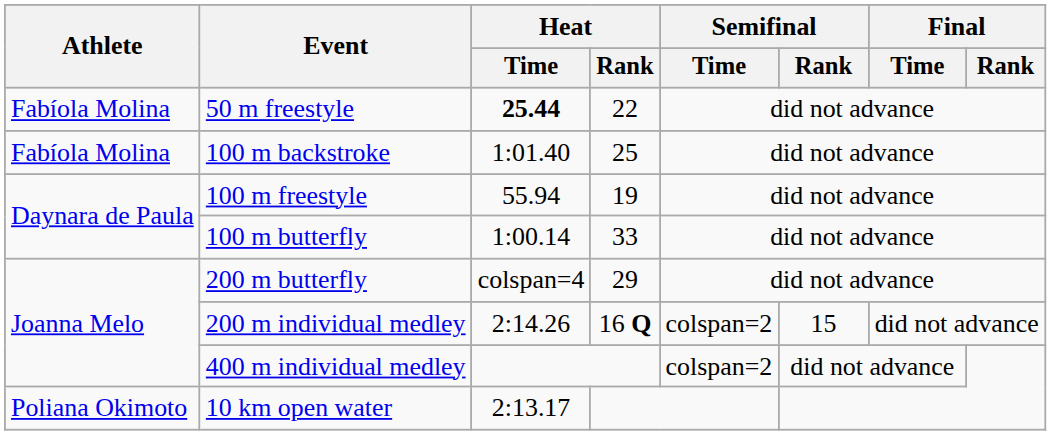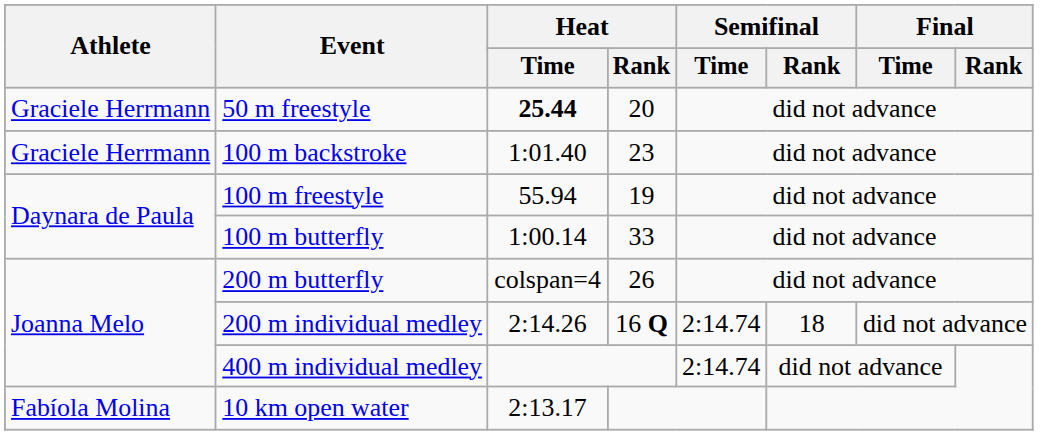50 m freestyle | Athlete: Fabíola Molina -> Graciele Herrmann
50 m freestyle | Heat / Rank: 22 -> 20
100 m backstroke | Athlete: Fabíola Molina -> Graciele Herrmann
100 m backstroke | Heat / Rank: 25 -> 23
200 m butterfly | Heat / Rank: 29 -> 26
200 m individual medley | Semifinal / Time: colspan=2 -> 2:14.74
200 m individual medley | Semifinal / Rank: 15 -> 18
400 m individual medley | Semifinal / Time: colspan=2 -> 2:14.74
10 km open water | Athlete: Poliana Okimoto -> Fabíola Molina
